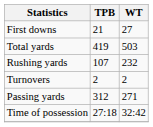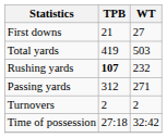Rushing yards | TPB: normal -> bold
rows swapped: Passing yards <-> Turnovers
